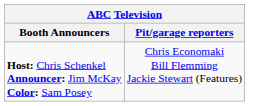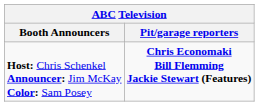Host: Chris Schenkel Announcer: Jim McKay Color: Sam Posey | Pit/garage reporters: normal -> bold
